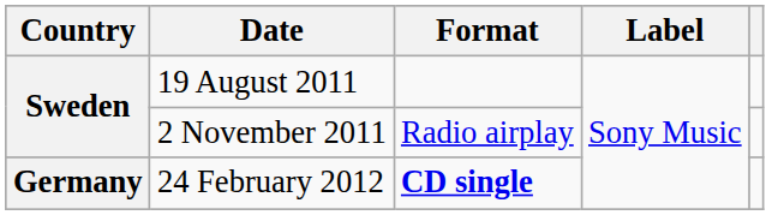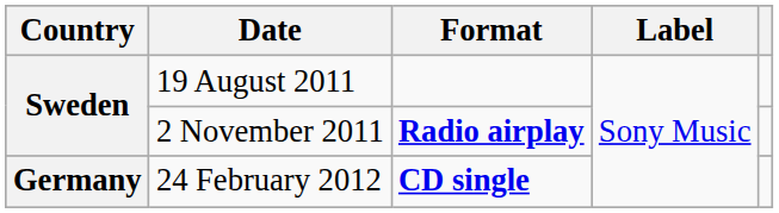2 November 2011 | Format: normal -> bold
